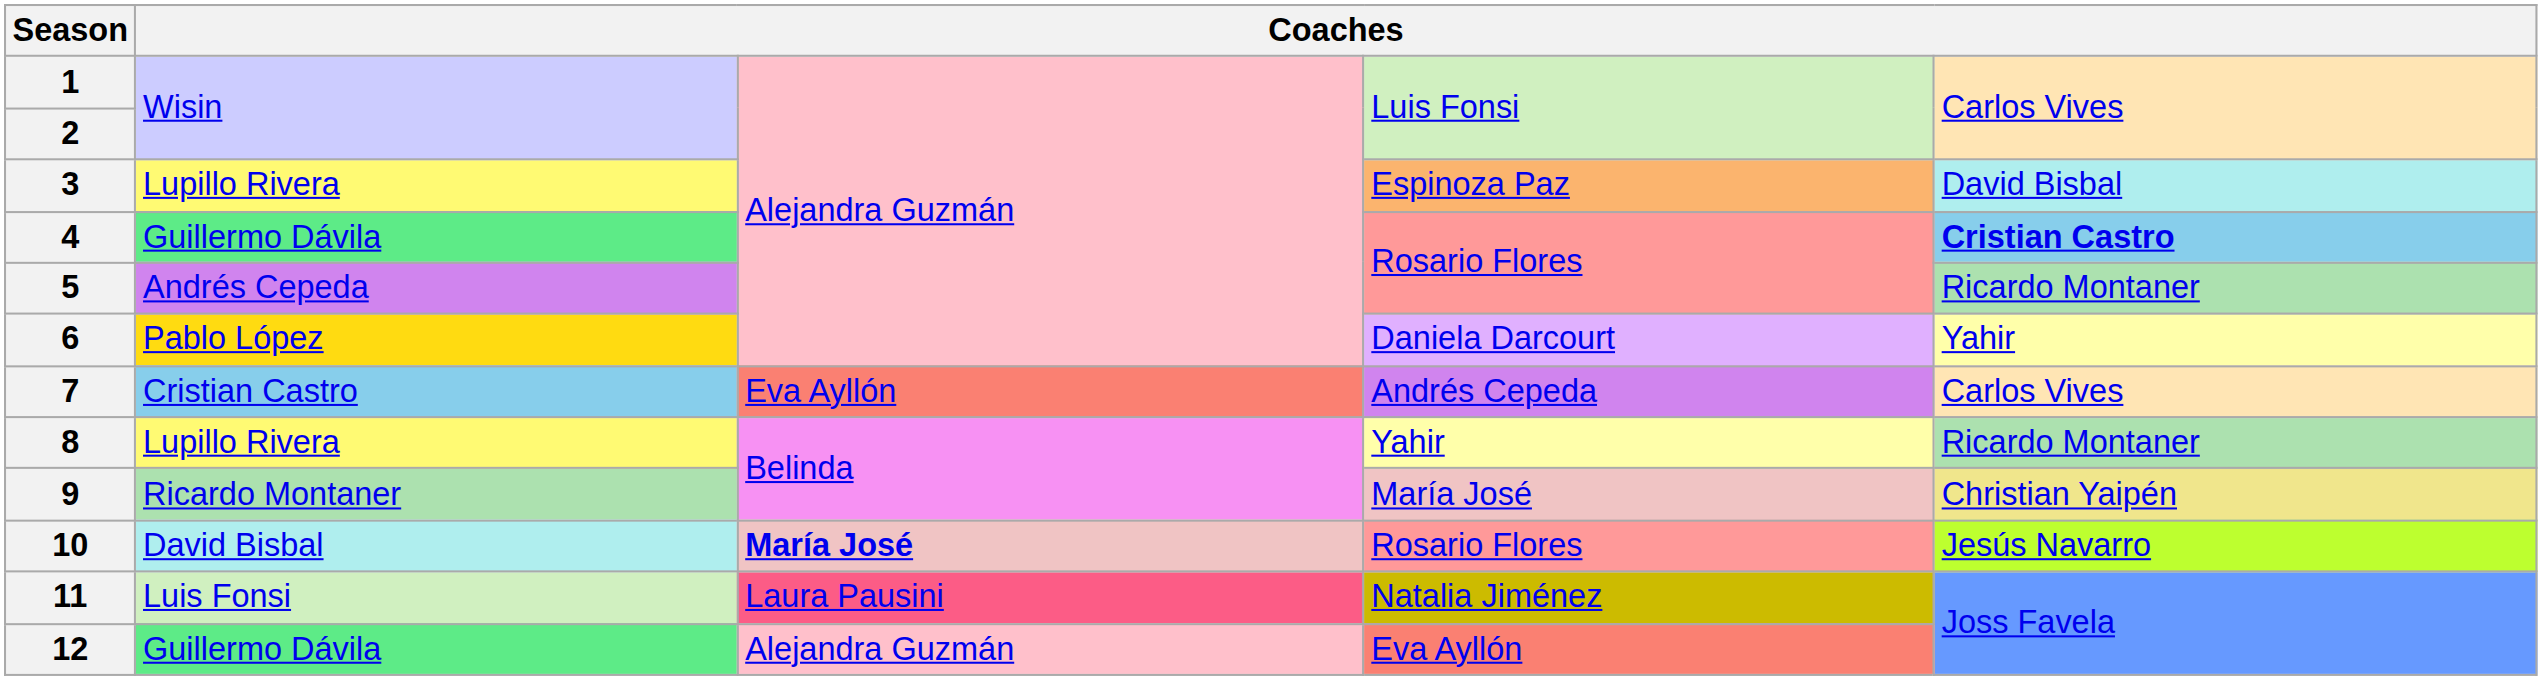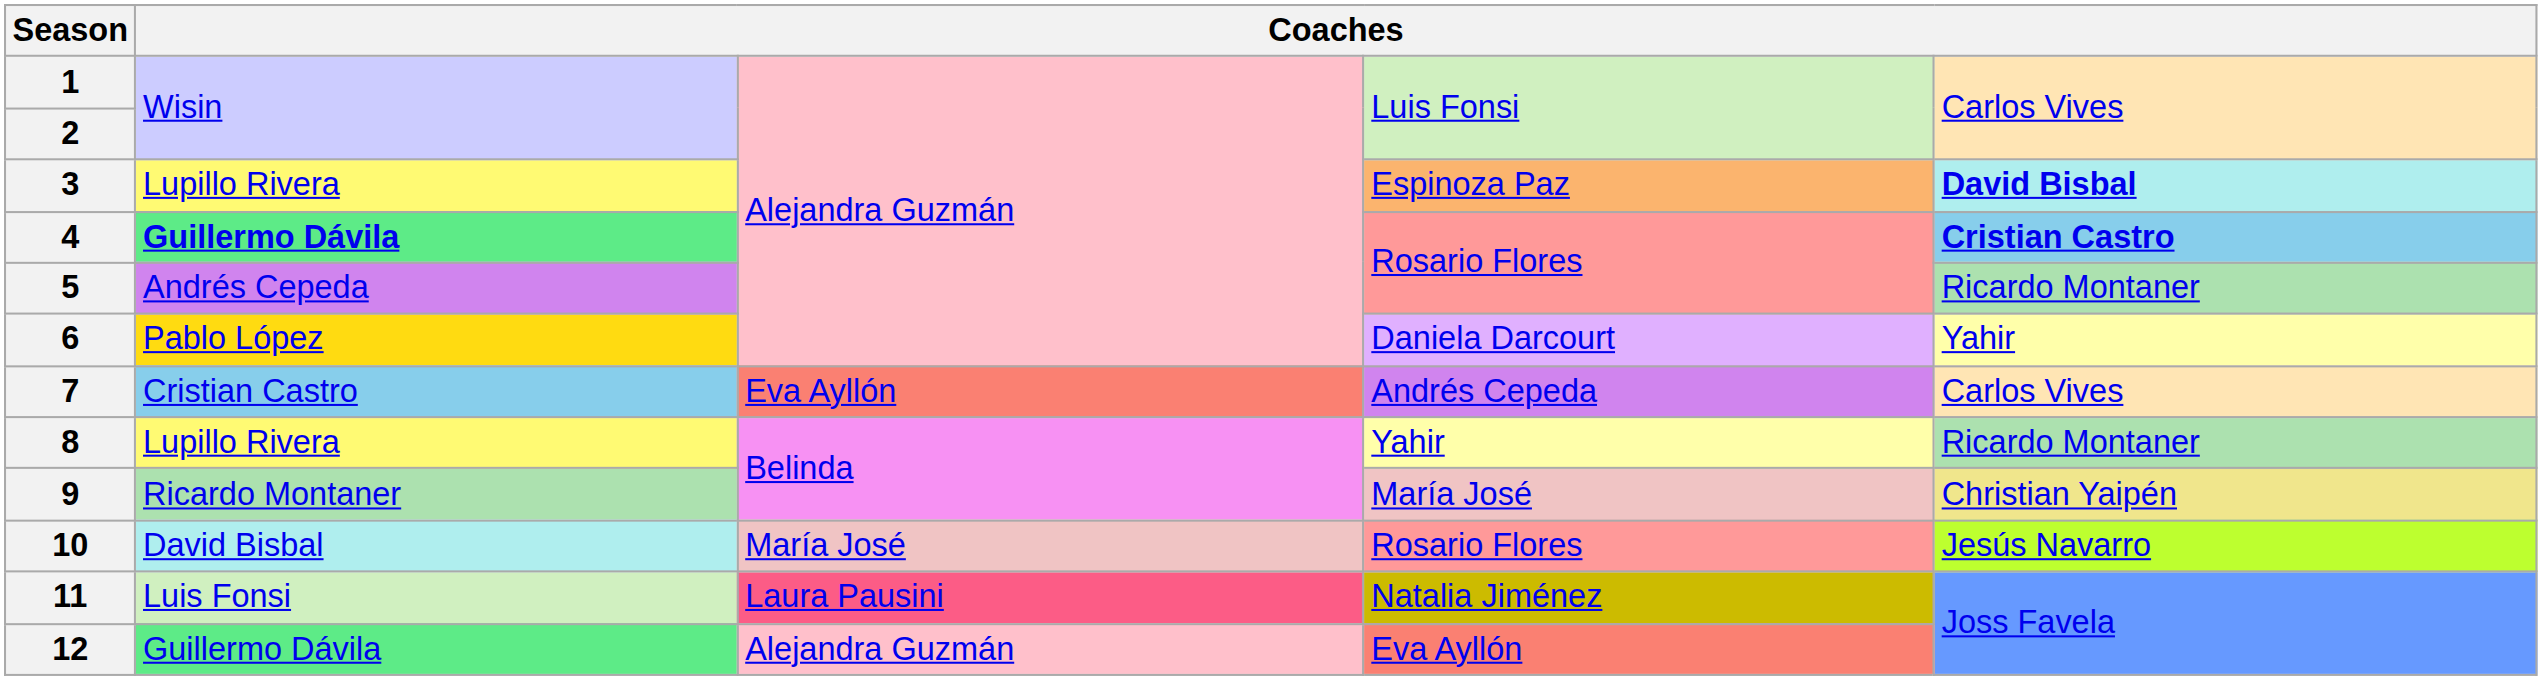3 | column 5: normal -> bold
4 | column 2: normal -> bold
10 | column 3: bold -> normal
